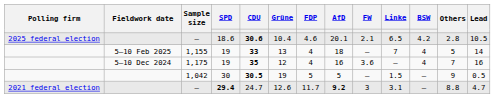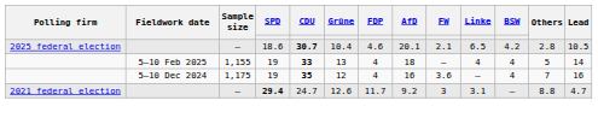– / 18.6 | CDU: 30.6 -> 30.7
1,155 | Linke: 7 -> 4
- row: 1,042 | 30 | 30.5 | 19 | 5 | 5 | – | 1.5 | – | 9 | 0.5
– / 29.4 | AfD: bold -> normal
